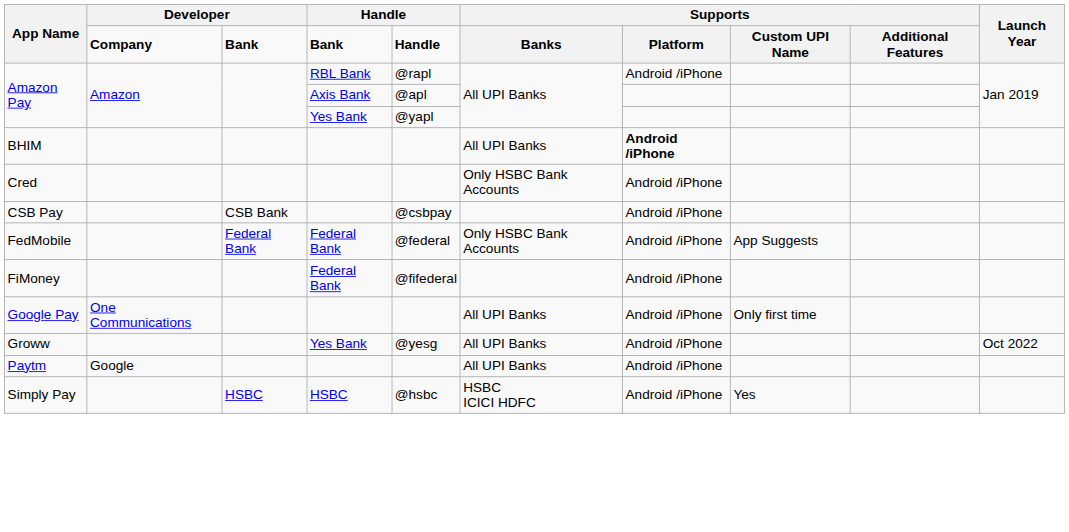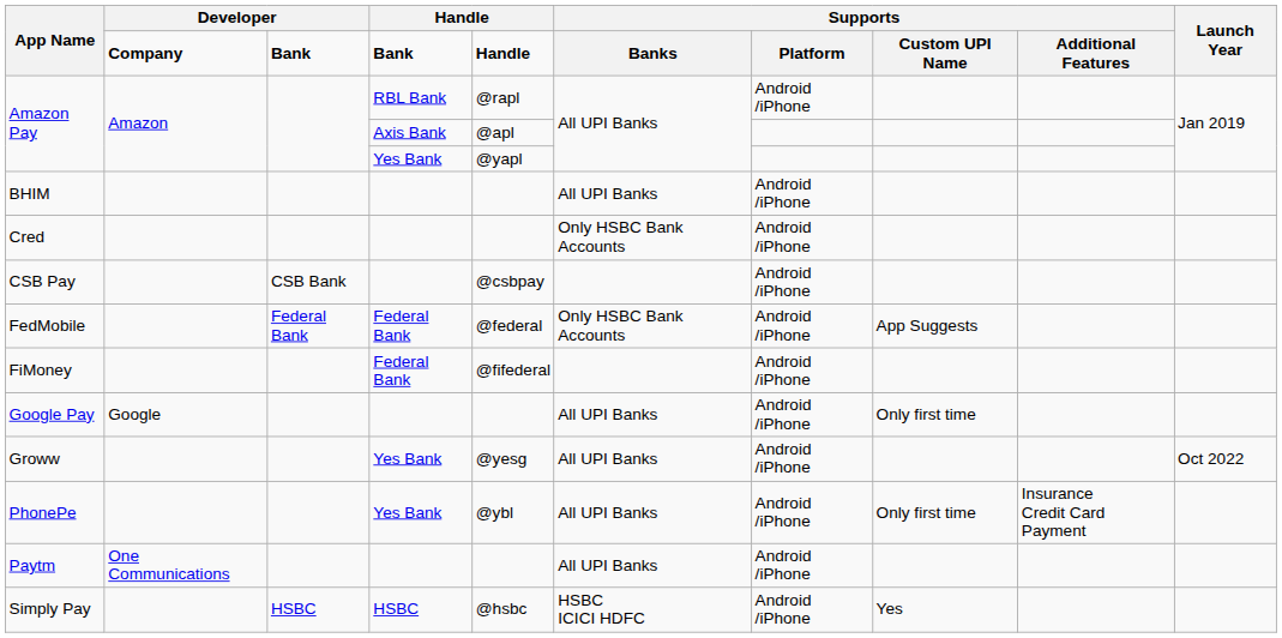BHIM | column 7: bold -> normal
Google Pay | column 2: One Communications -> Google
+ row: PhonePe | Yes Bank | @ybl | All UPI Banks | Android /iPhone | Only first time | Insurance Credit Card Payment
Paytm | column 2: Google -> One Communications
